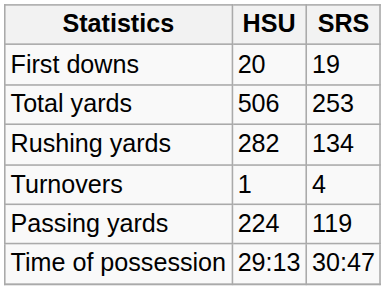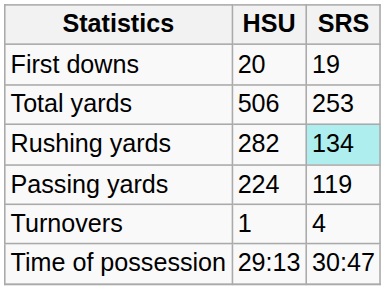Rushing yards | SRS: no background -> paleturquoise background
rows swapped: Passing yards <-> Turnovers
